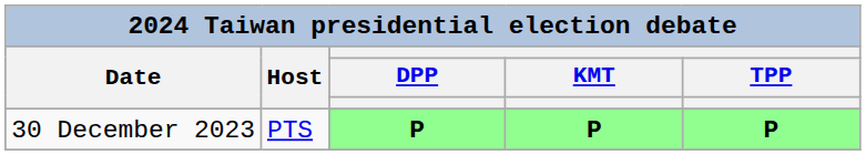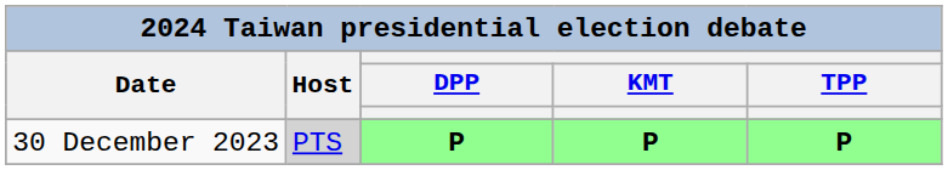30 December 2023 | Host: no background -> lightgrey background
